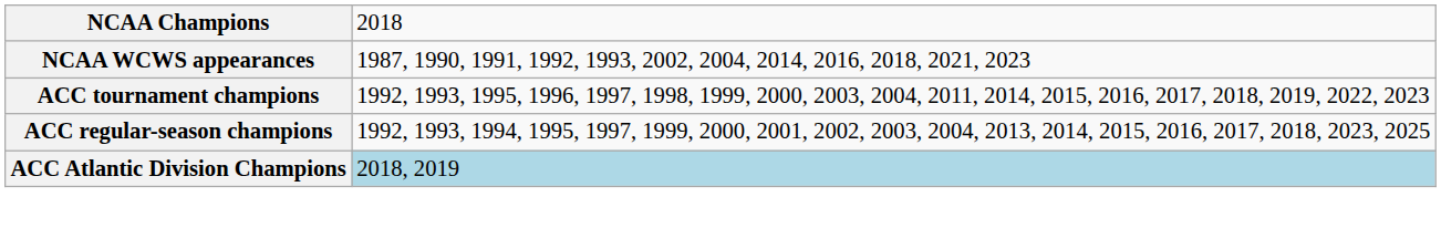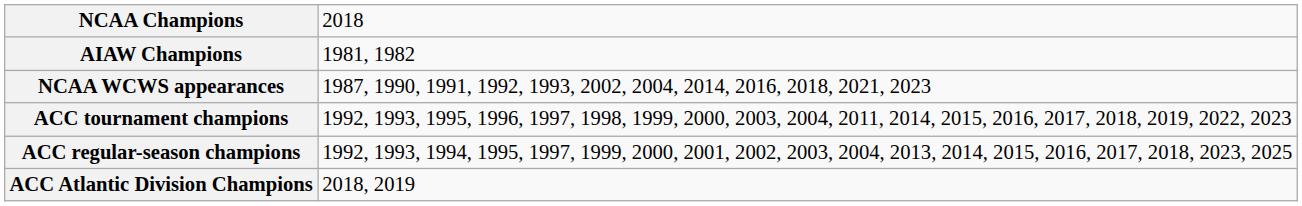+ row: AIAW Champions | 1981, 1982
ACC Atlantic Division Champions | column 2: lightblue background -> no background
